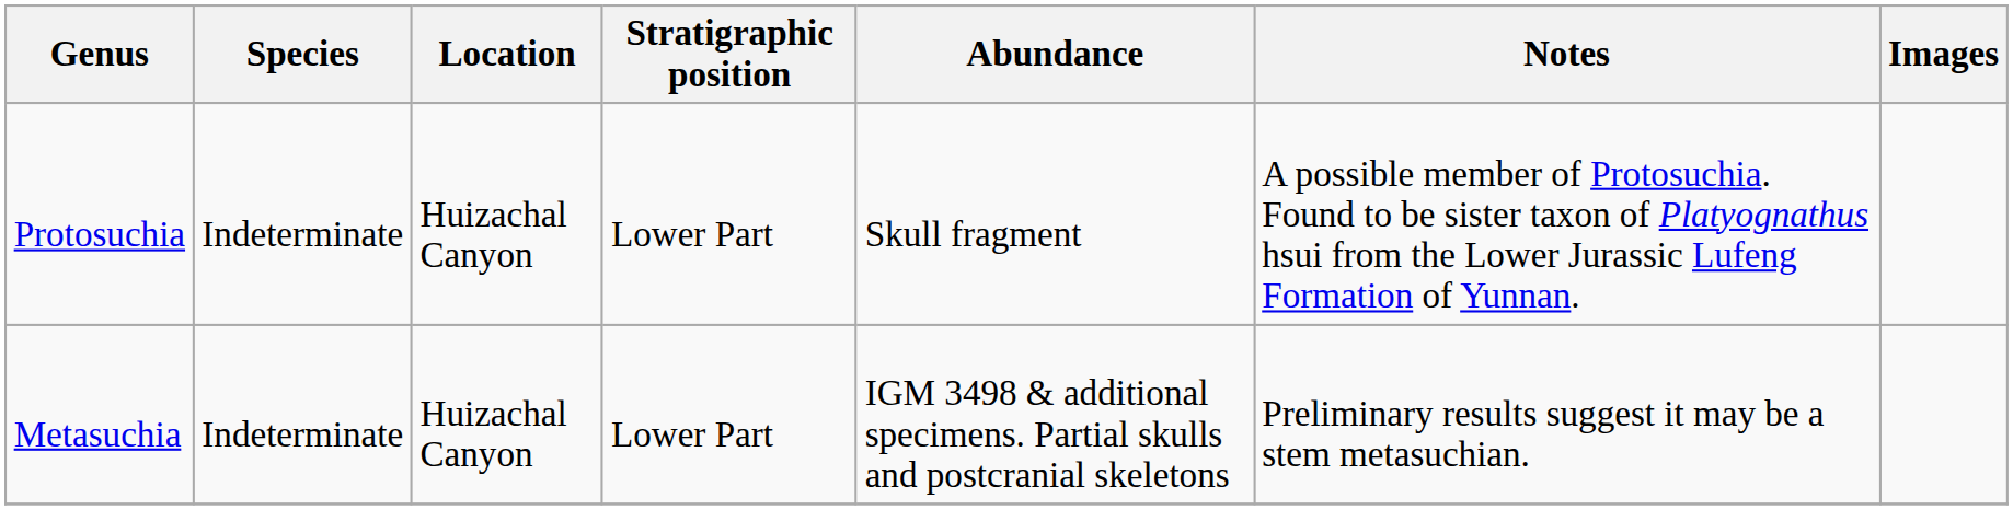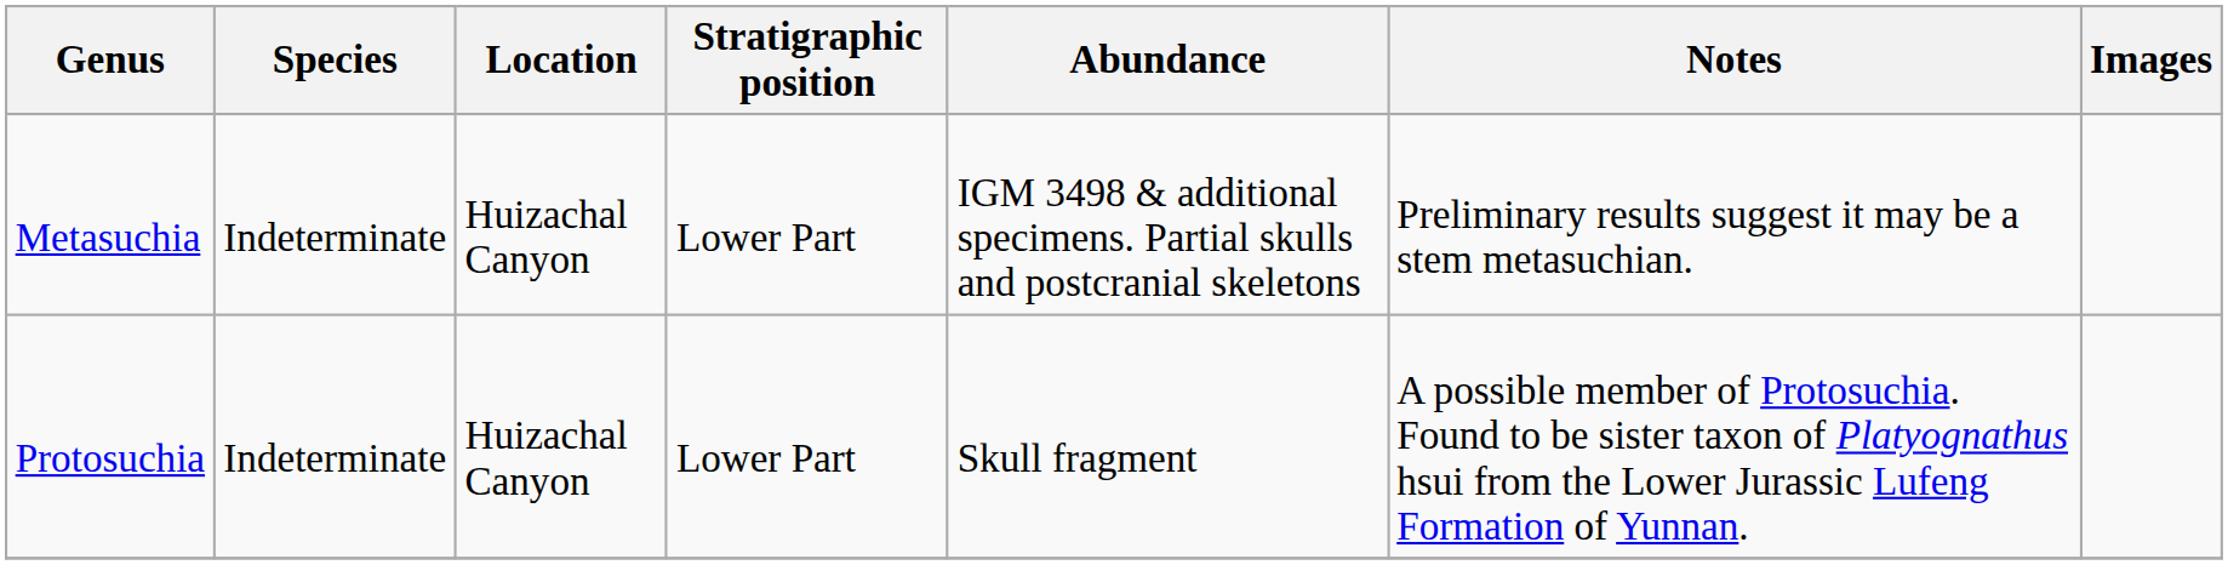rows swapped: Metasuchia <-> Protosuchia
